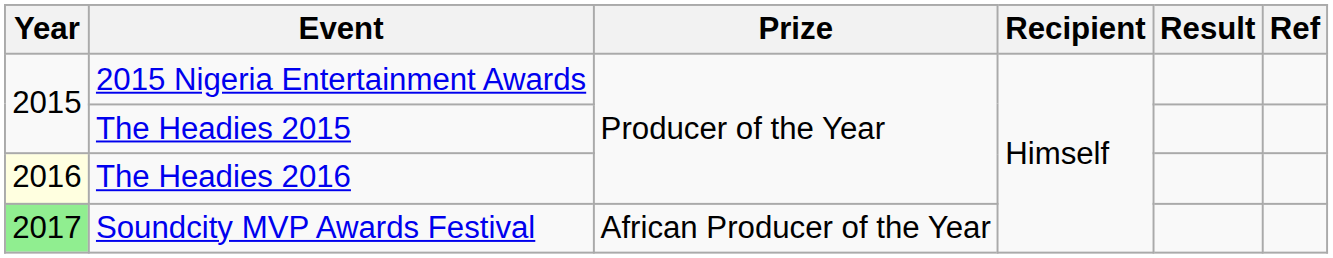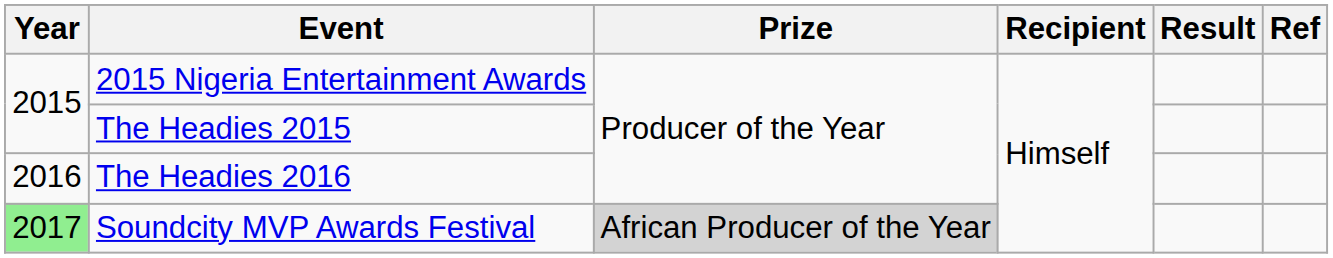The Headies 2016 | Year: lightyellow background -> no background
Soundcity MVP Awards Festival | Prize: no background -> lightgrey background
